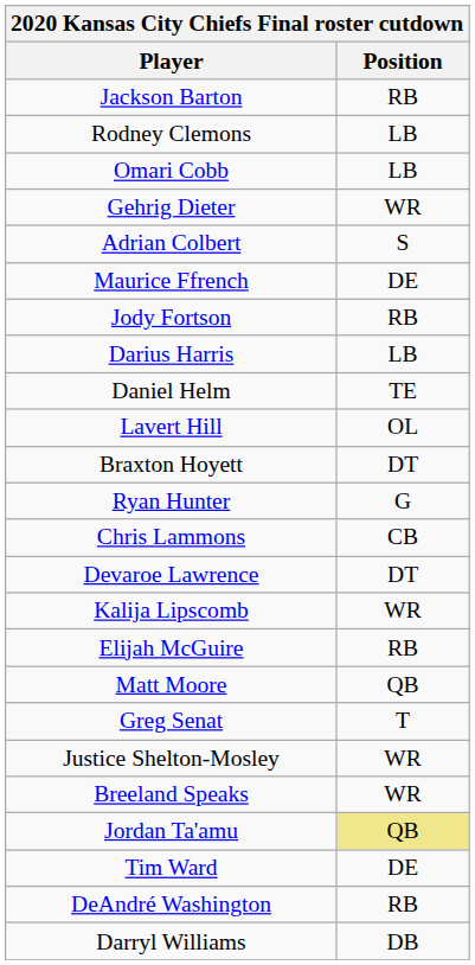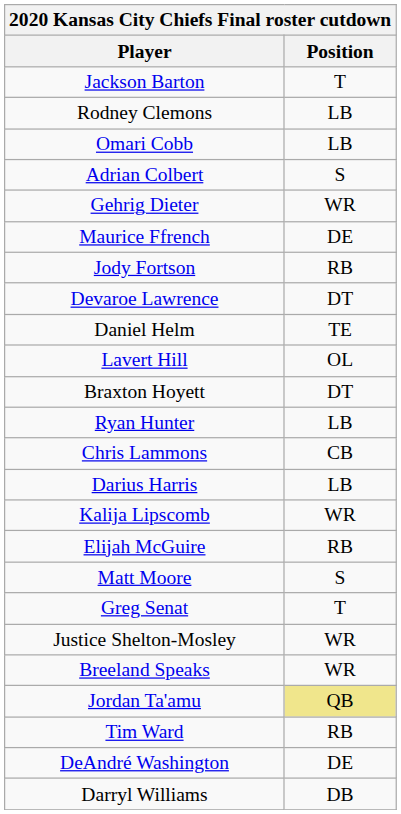Jackson Barton | Position: RB -> T
rows swapped: Adrian Colbert <-> Gehrig Dieter
rows swapped: Darius Harris <-> Devaroe Lawrence
Ryan Hunter | Position: G -> LB
Matt Moore | Position: QB -> S
Tim Ward | Position: DE -> RB
DeAndré Washington | Position: RB -> DE
